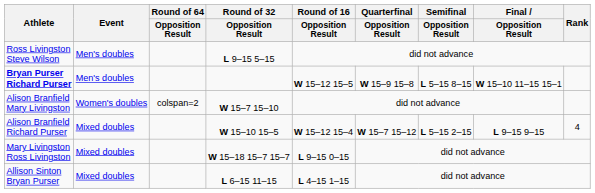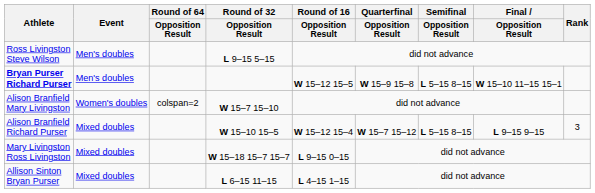Alison Branfield Richard Purser | Semifinal / Opposition Result: L 5–15 2–15 -> L 5–15 8–15
Alison Branfield Richard Purser | Rank: 4 -> 3
